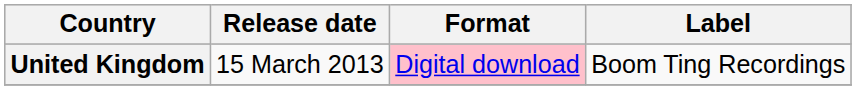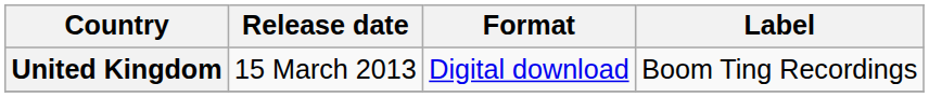United Kingdom | Format: pink background -> no background
